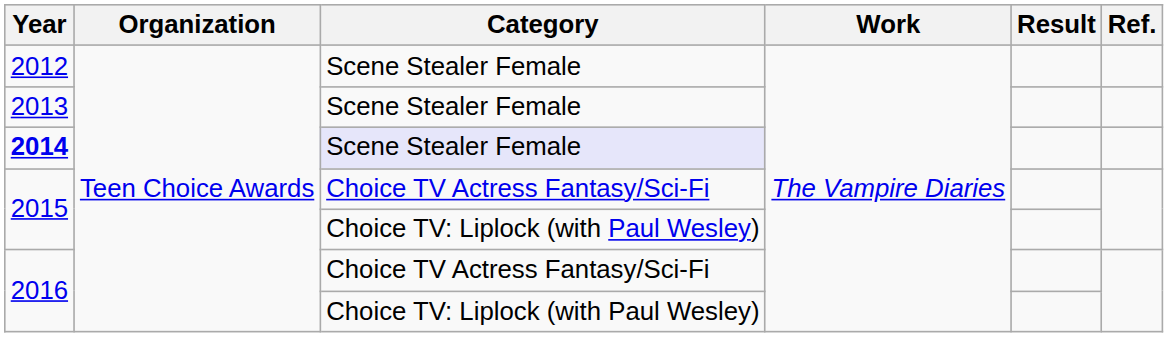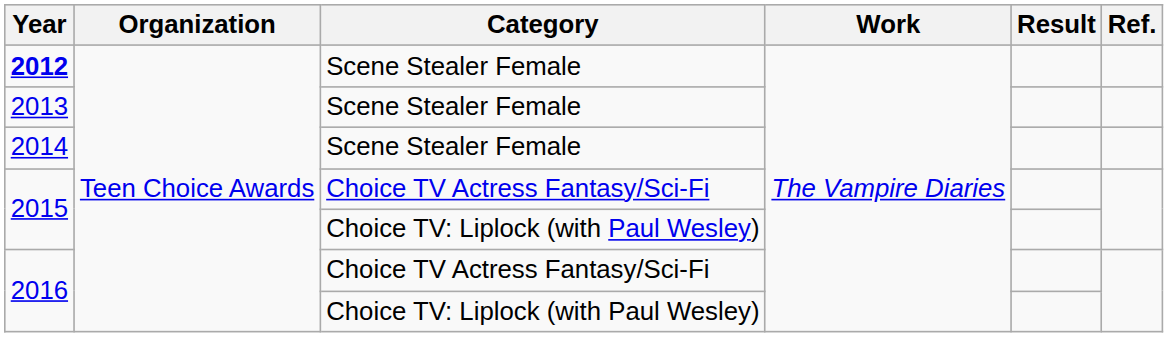2012 | Year: normal -> bold
2014 | Year: bold -> normal
2014 | Category: lavender background -> no background
